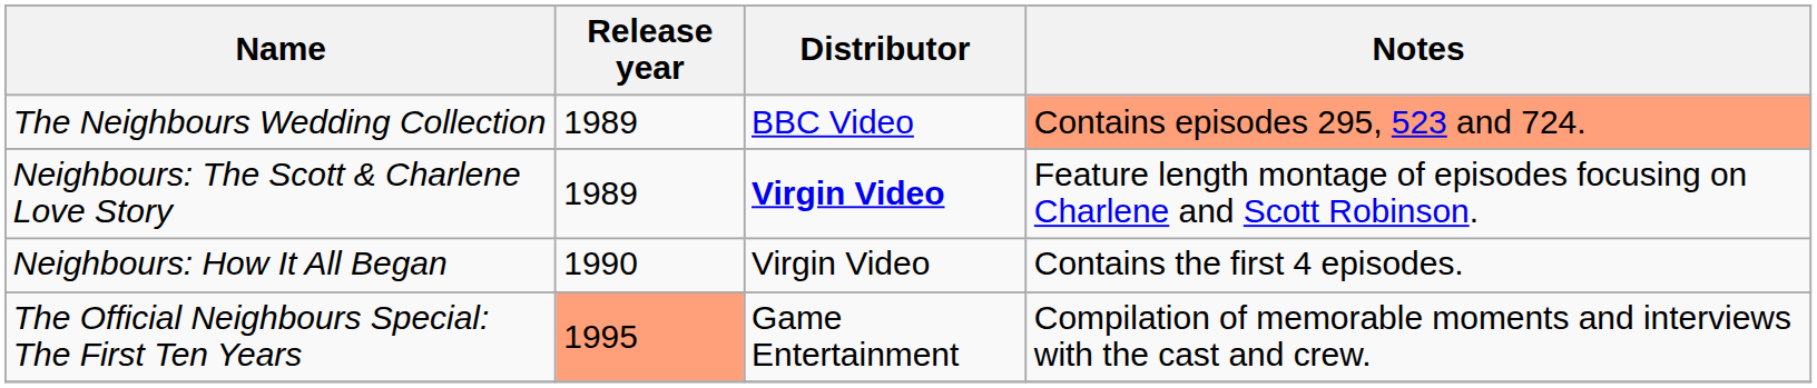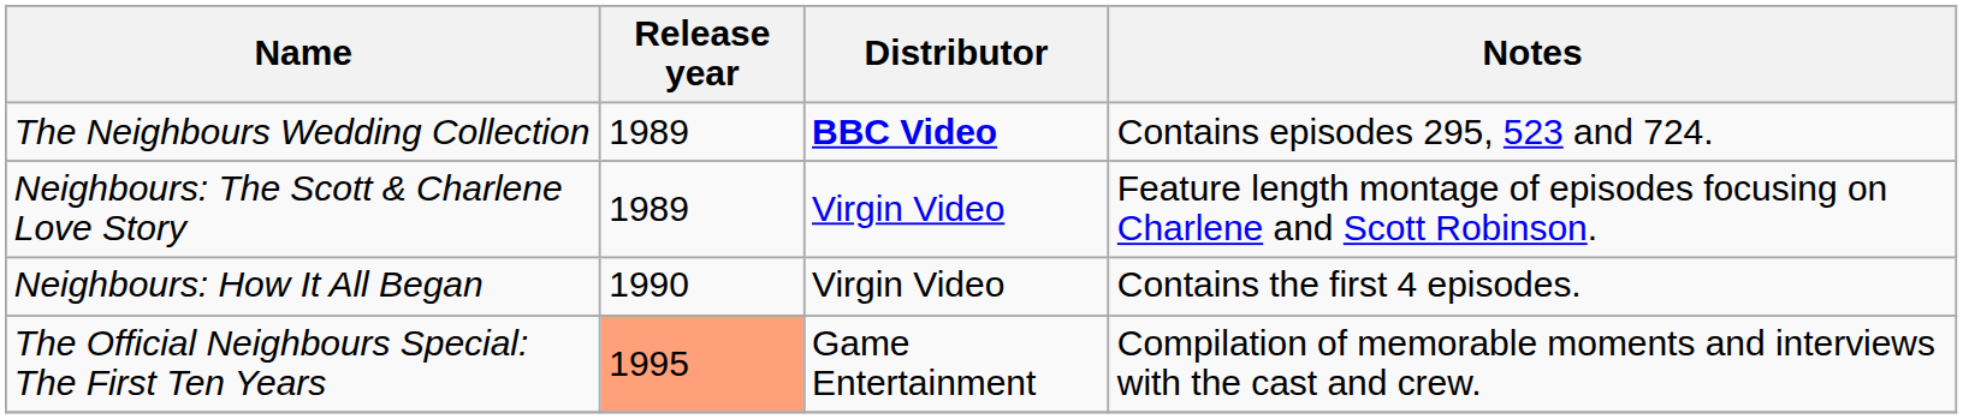The Neighbours Wedding Collection | Distributor: normal -> bold
The Neighbours Wedding Collection | Notes: lightsalmon background -> no background
Neighbours: The Scott & Charlene Love Story | Distributor: bold -> normal
